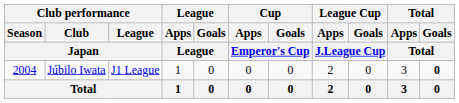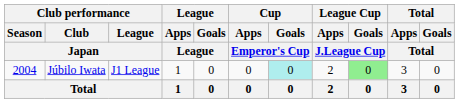Júbilo Iwata | Cup / Goals / Emperor's Cup: no background -> paleturquoise background
Júbilo Iwata | League Cup / Goals / J.League Cup: no background -> lightgreen background
Júbilo Iwata | Total / Goals / Total: bold -> normal
